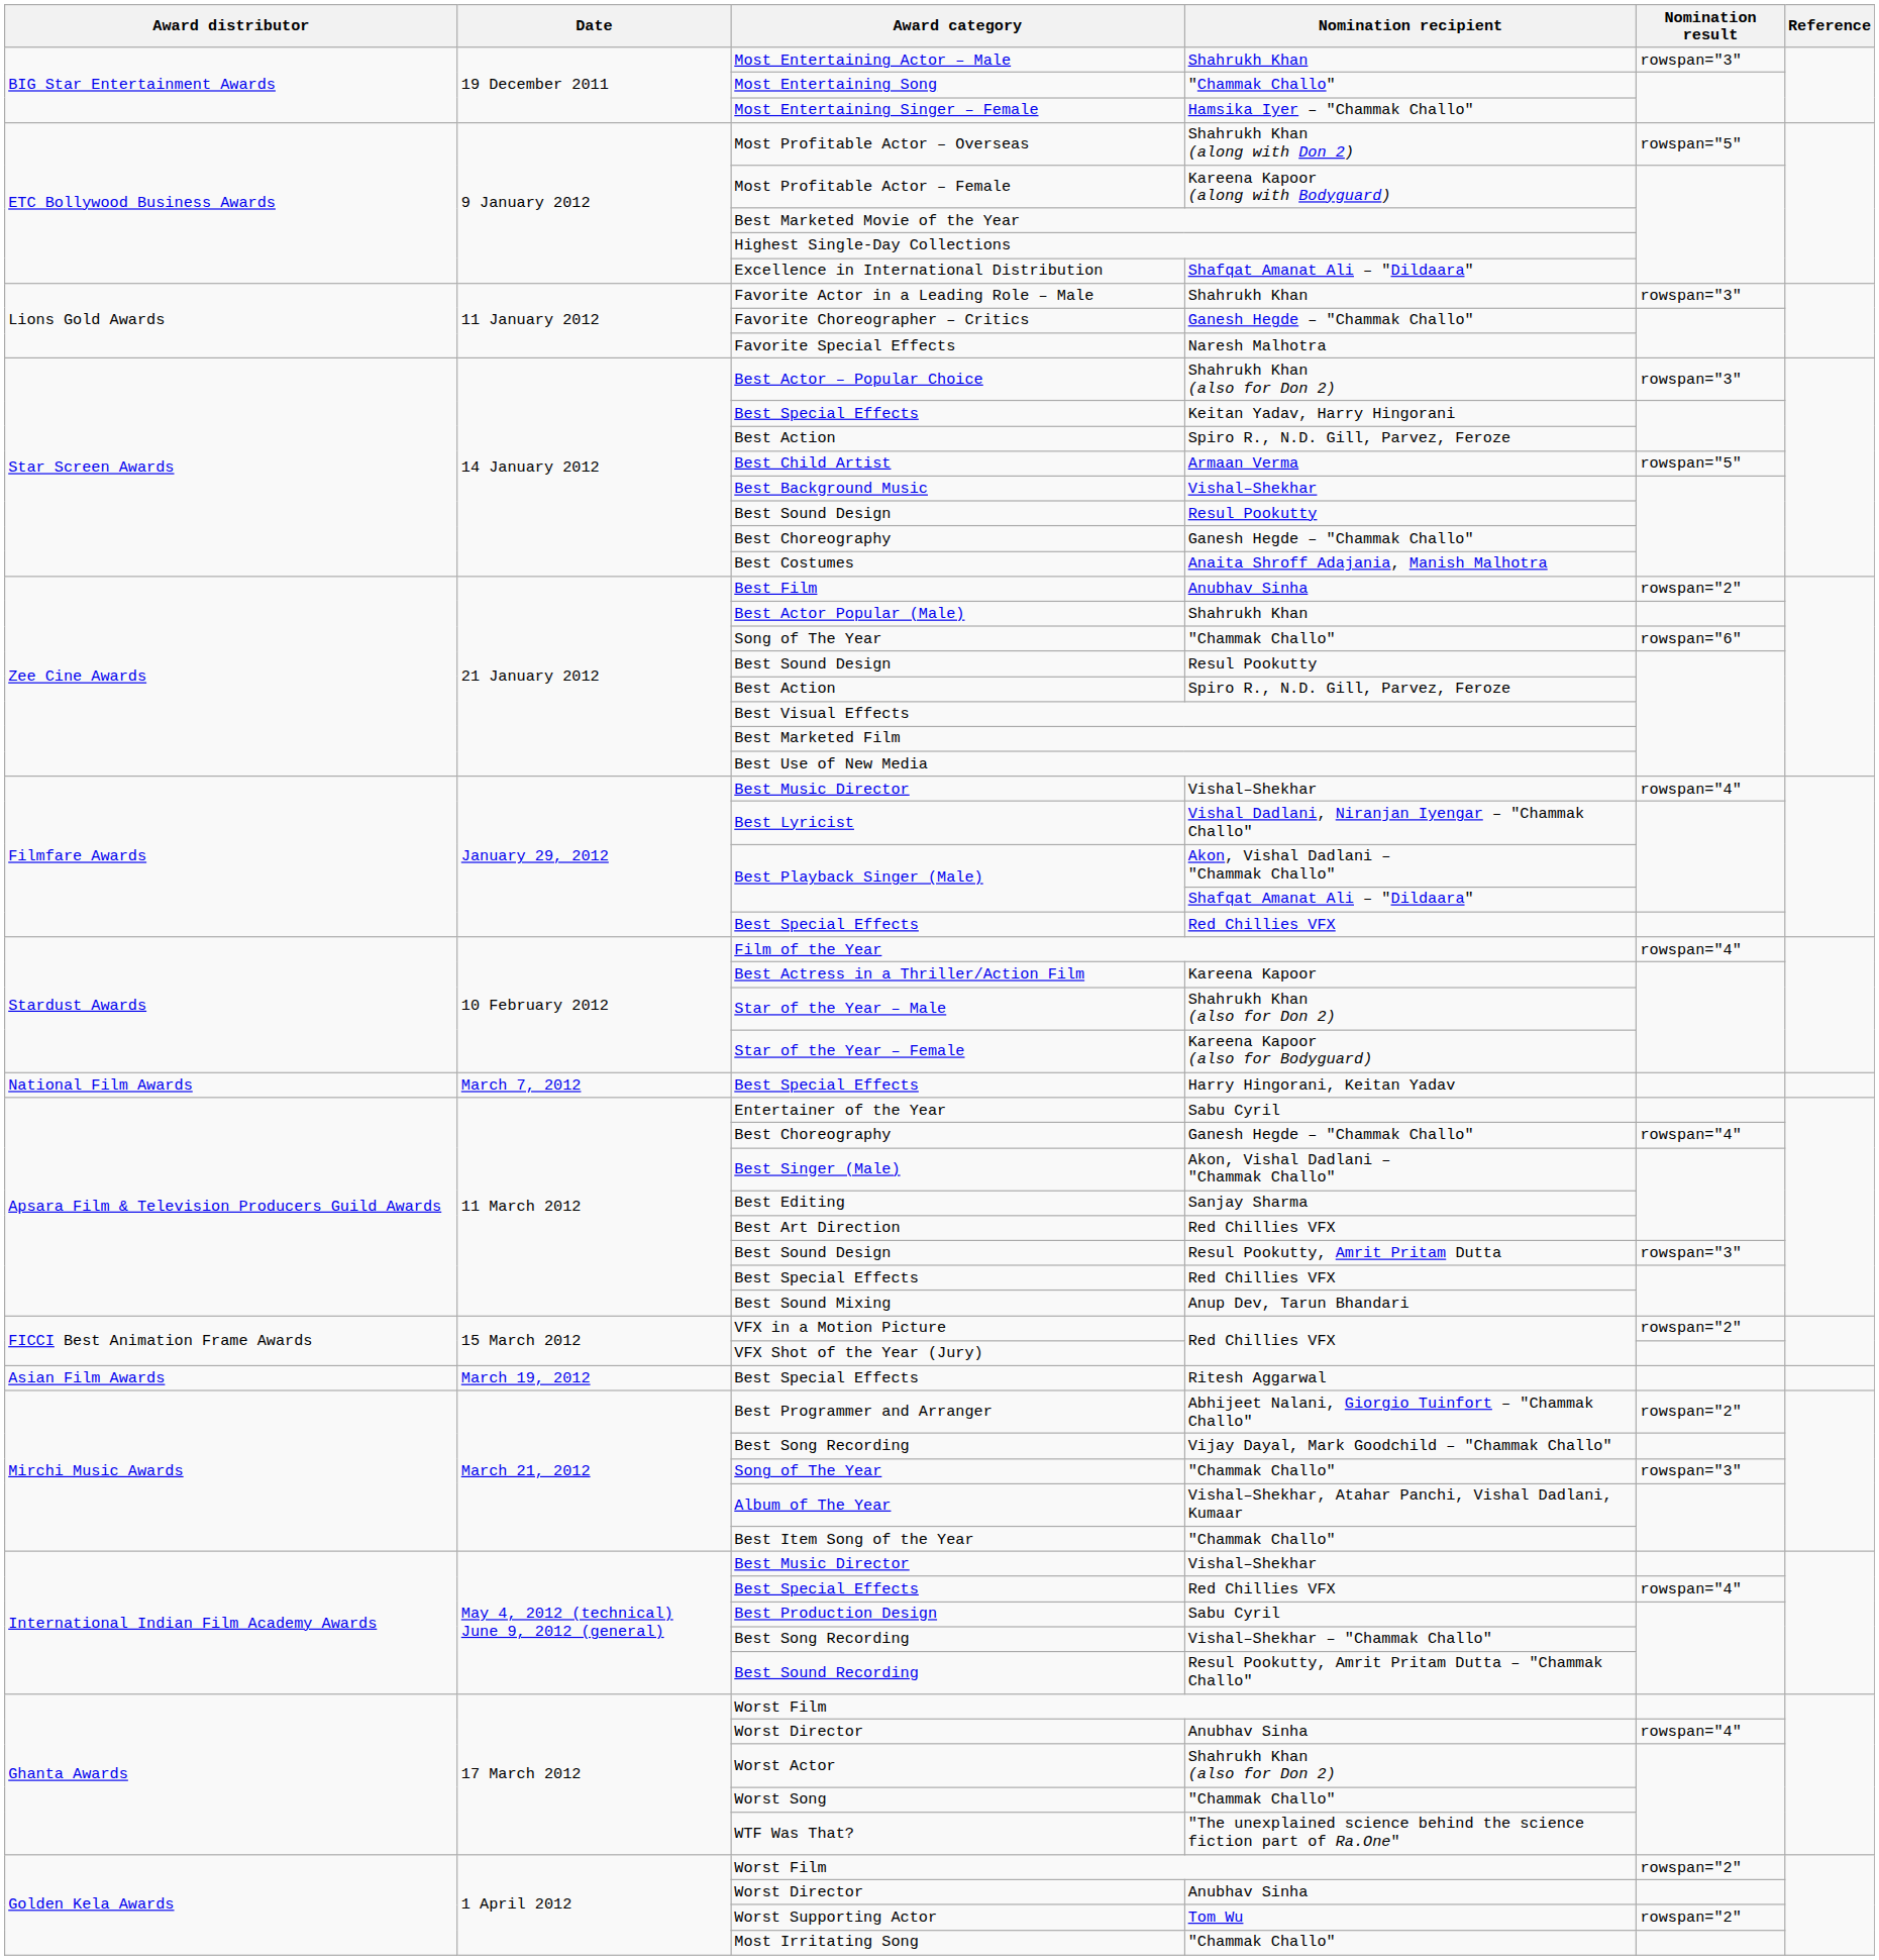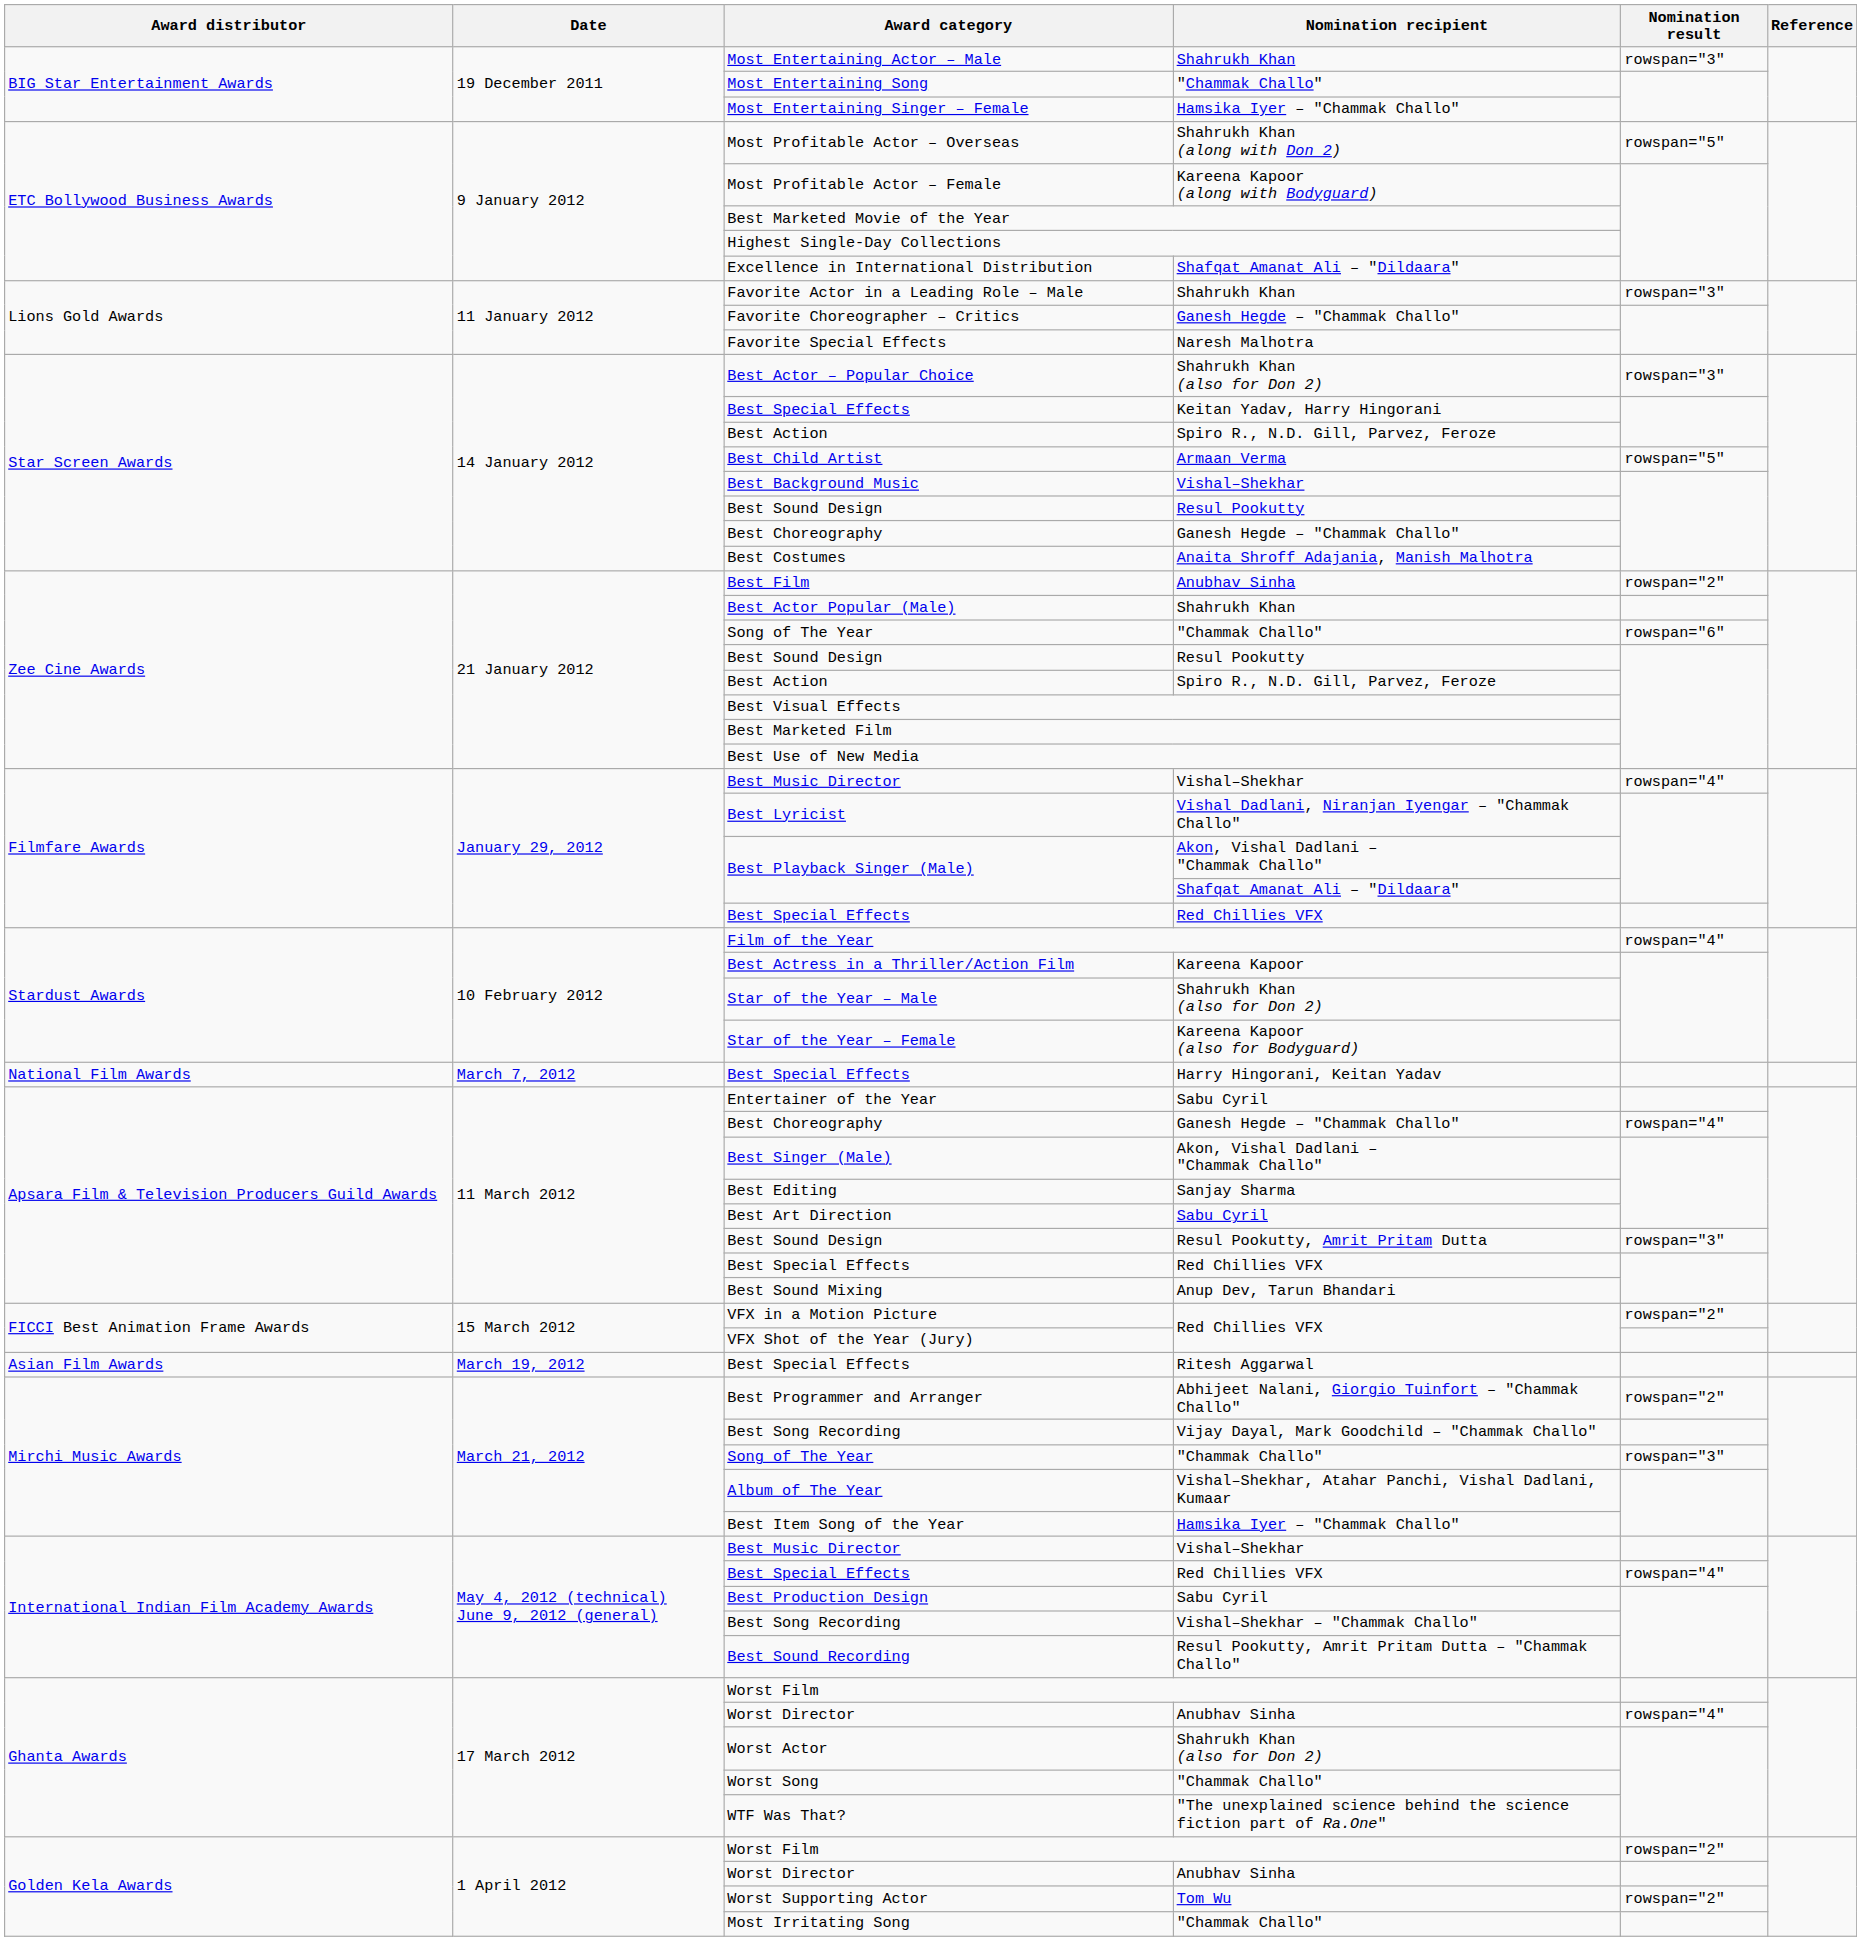Best Art Direction | Nomination recipient: Red Chillies VFX -> Sabu Cyril
Best Item Song of the Year | Nomination recipient: "Chammak Challo" -> Hamsika Iyer – "Chammak Challo"
